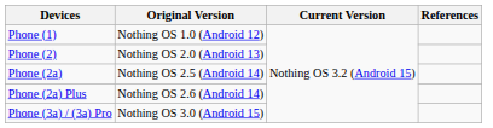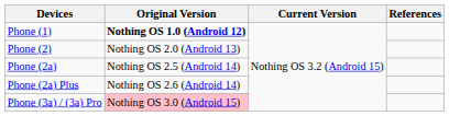Phone (1) | Original Version: normal -> bold
Phone (3a) / (3a) Pro | Original Version: no background -> pink background
